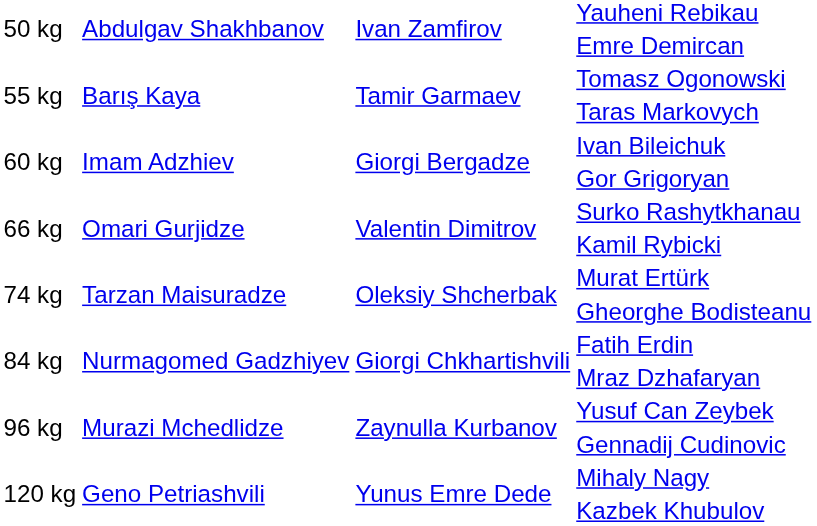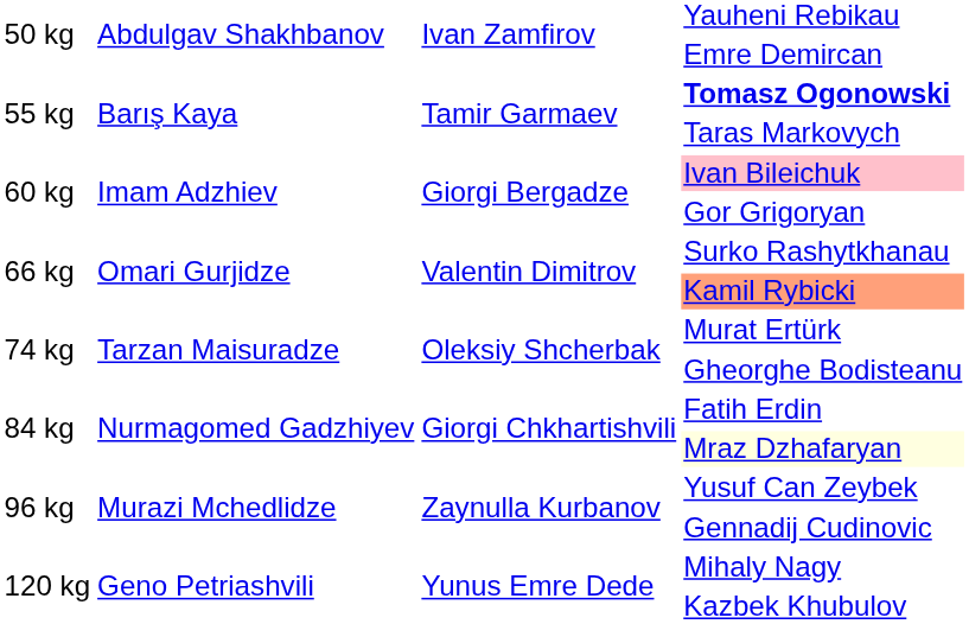Tomasz Ogonowski | column 4: normal -> bold
Ivan Bileichuk | column 4: no background -> pink background
Kamil Rybicki | column 4: no background -> lightsalmon background
Mraz Dzhafaryan | column 4: no background -> lightyellow background
